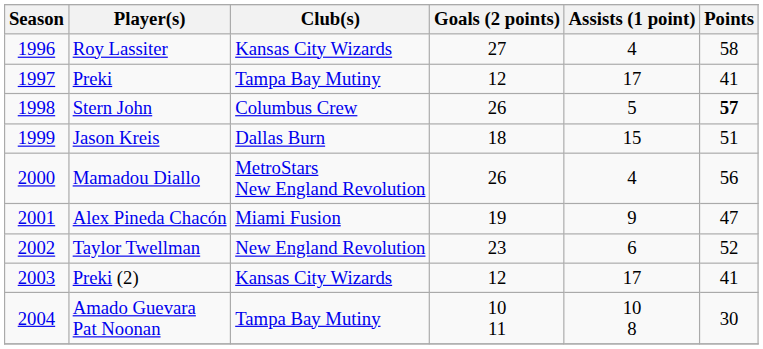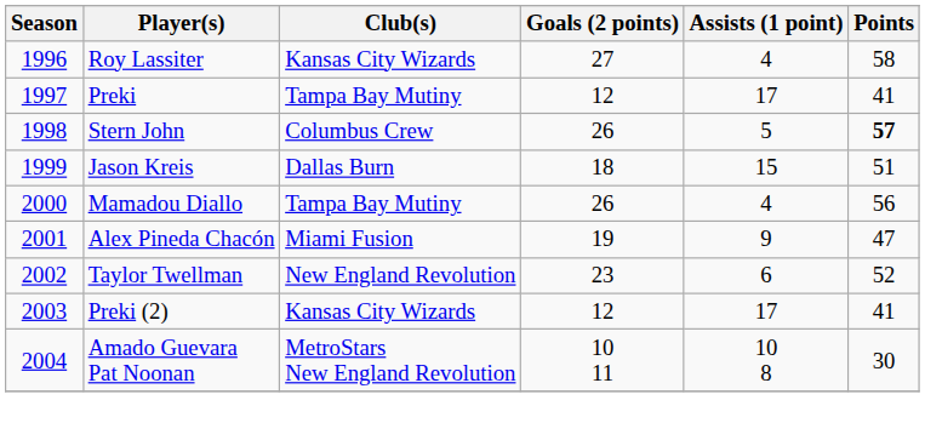Mamadou Diallo | Club(s): MetroStars New England Revolution -> Tampa Bay Mutiny
Amado Guevara Pat Noonan | Club(s): Tampa Bay Mutiny -> MetroStars New England Revolution
